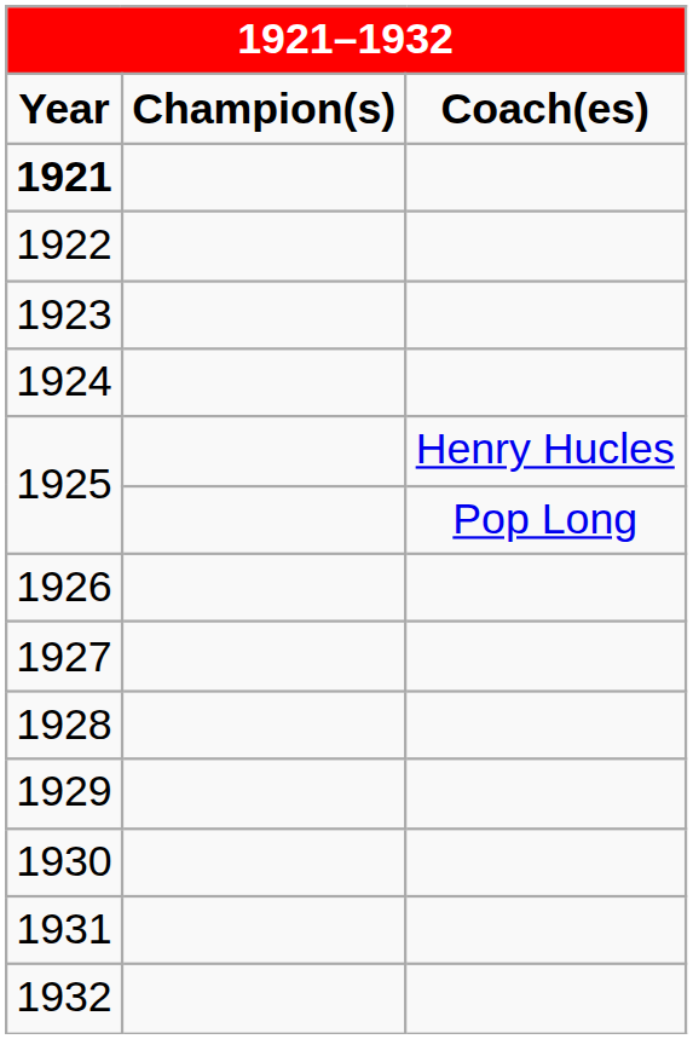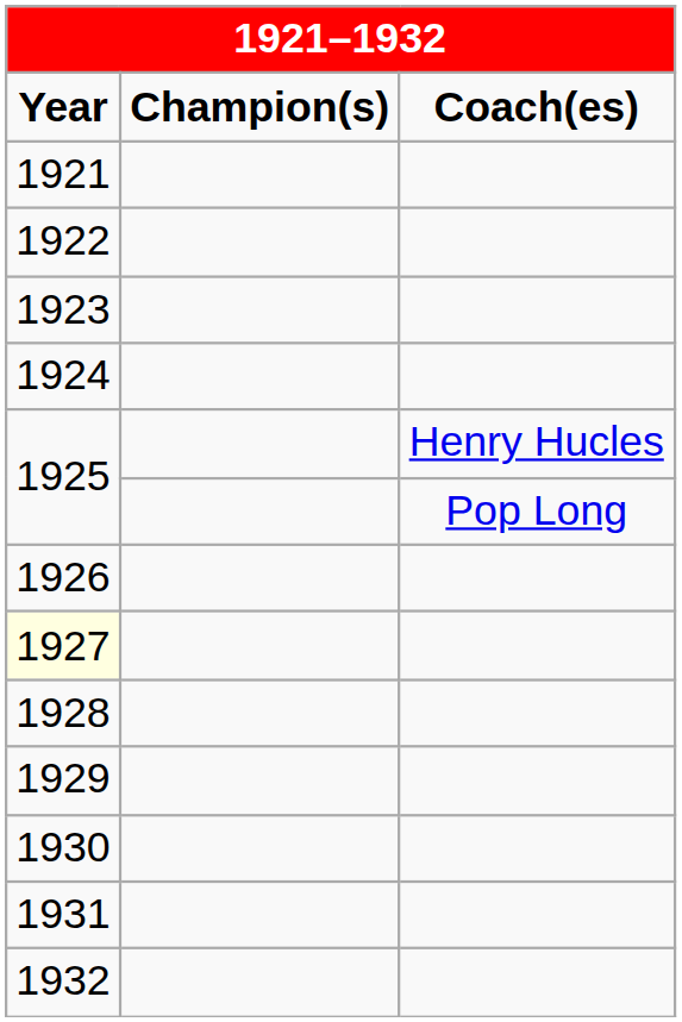1921 | Year: bold -> normal
1927 | Year: no background -> lightyellow background
